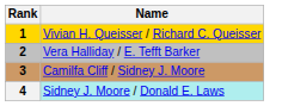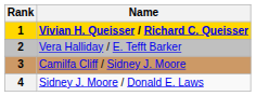Vivian H. Queisser / Richard C. Queisser | Name: normal -> bold
Sidney J. Moore / Donald E. Laws | Name: paleturquoise background -> no background
